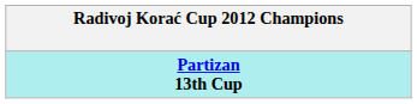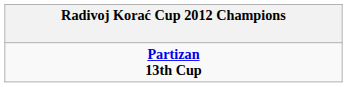row 2 | column 1: paleturquoise background -> no background
